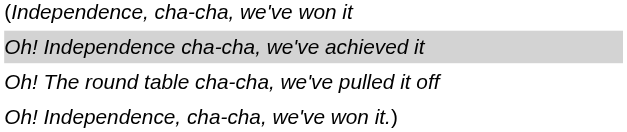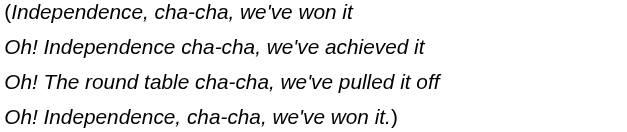row 2 | column 1: lightgrey background -> no background
